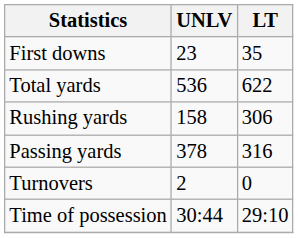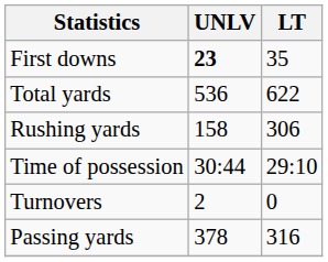First downs | UNLV: normal -> bold
rows swapped: Passing yards <-> Time of possession
